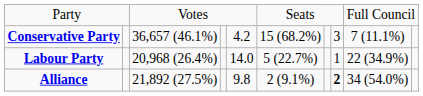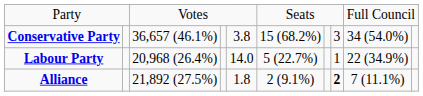Conservative Party | column 5: 4.2 -> 3.8
Conservative Party | column 9: 7 (11.1%) -> 34 (54.0%)
Alliance | column 5: 9.8 -> 1.8
Alliance | column 9: 34 (54.0%) -> 7 (11.1%)
